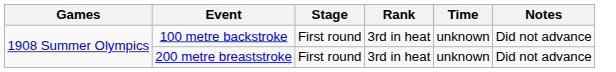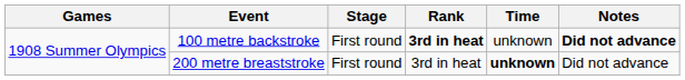100 metre backstroke | Rank: normal -> bold
100 metre backstroke | Notes: normal -> bold
200 metre breaststroke | Time: normal -> bold
